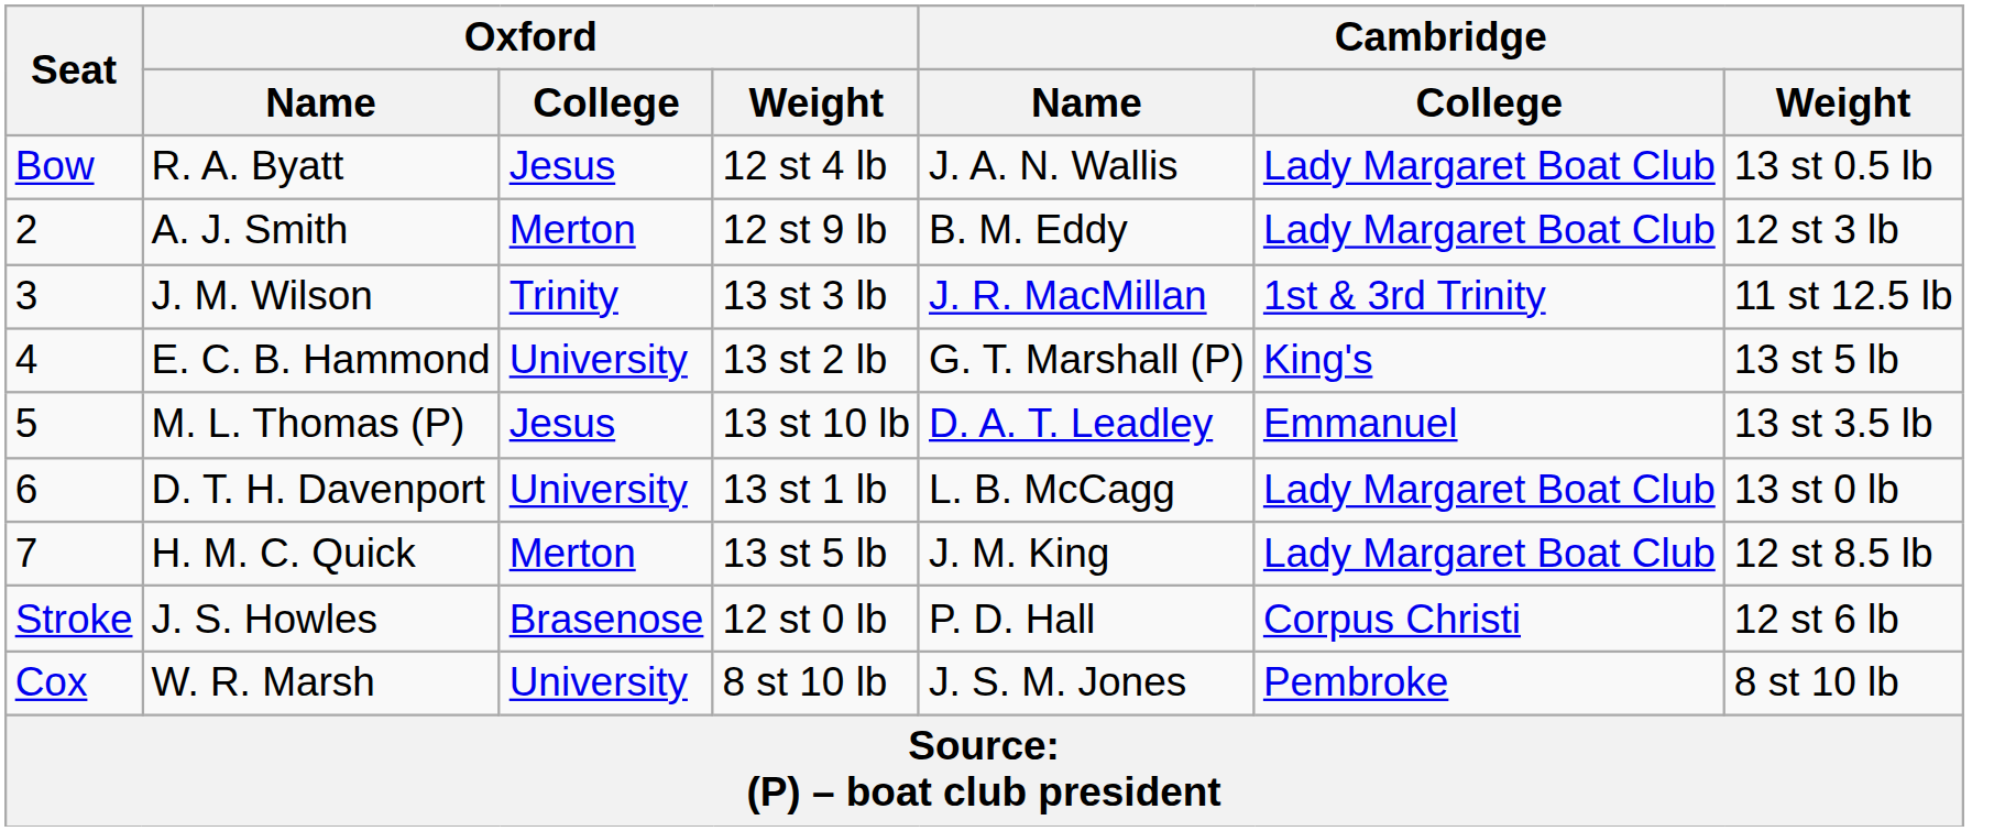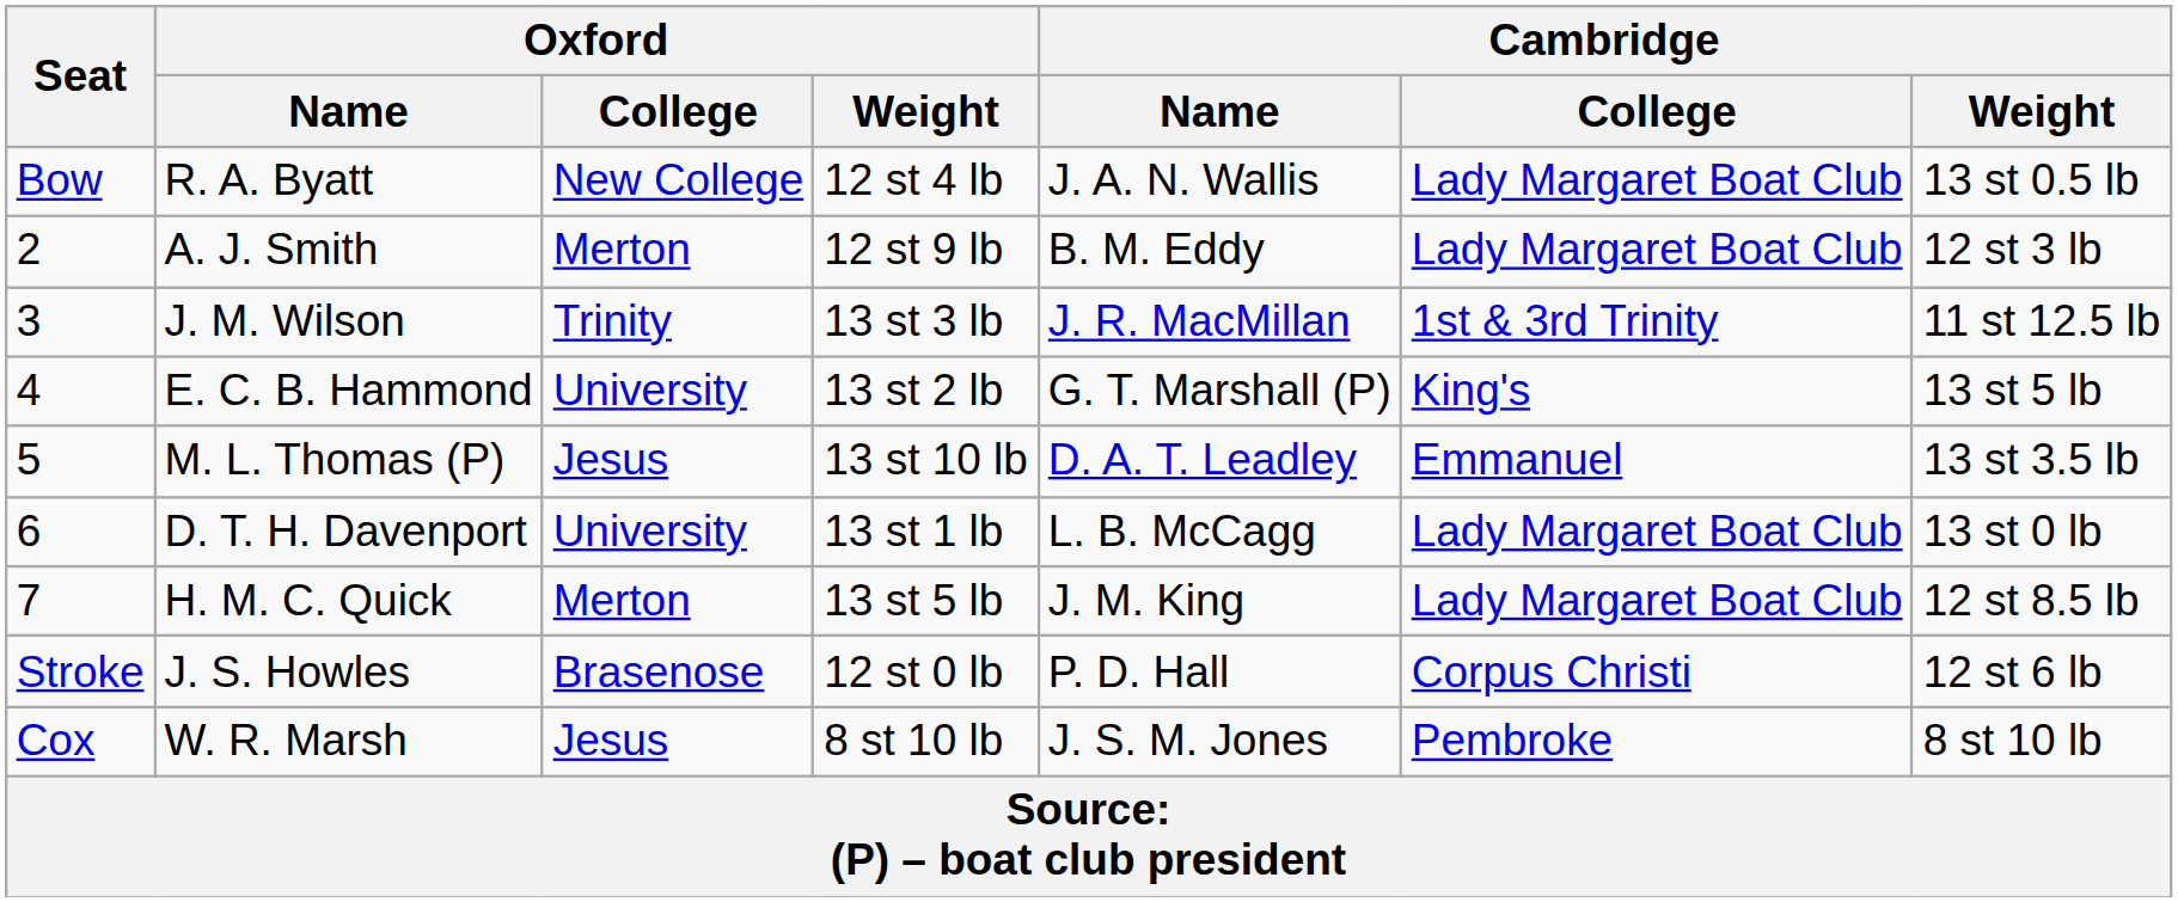R. A. Byatt | Oxford / College: Jesus -> New College
W. R. Marsh | Oxford / College: University -> Jesus
